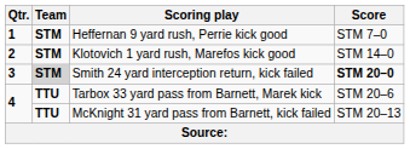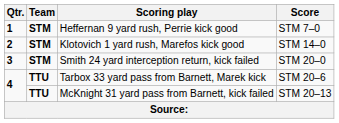Smith 24 yard interception return, kick failed | Team: lightgrey background -> no background
Smith 24 yard interception return, kick failed | Score: bold -> normal
